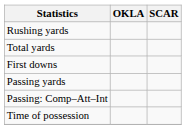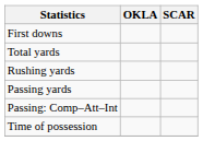rows swapped: First downs <-> Rushing yards
